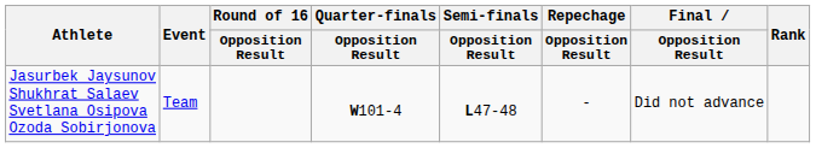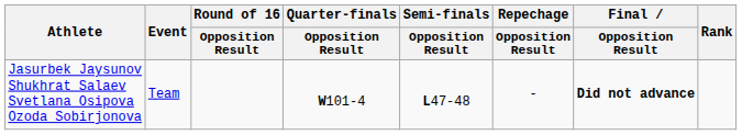row 3 | Final / Opposition Result: normal -> bold
